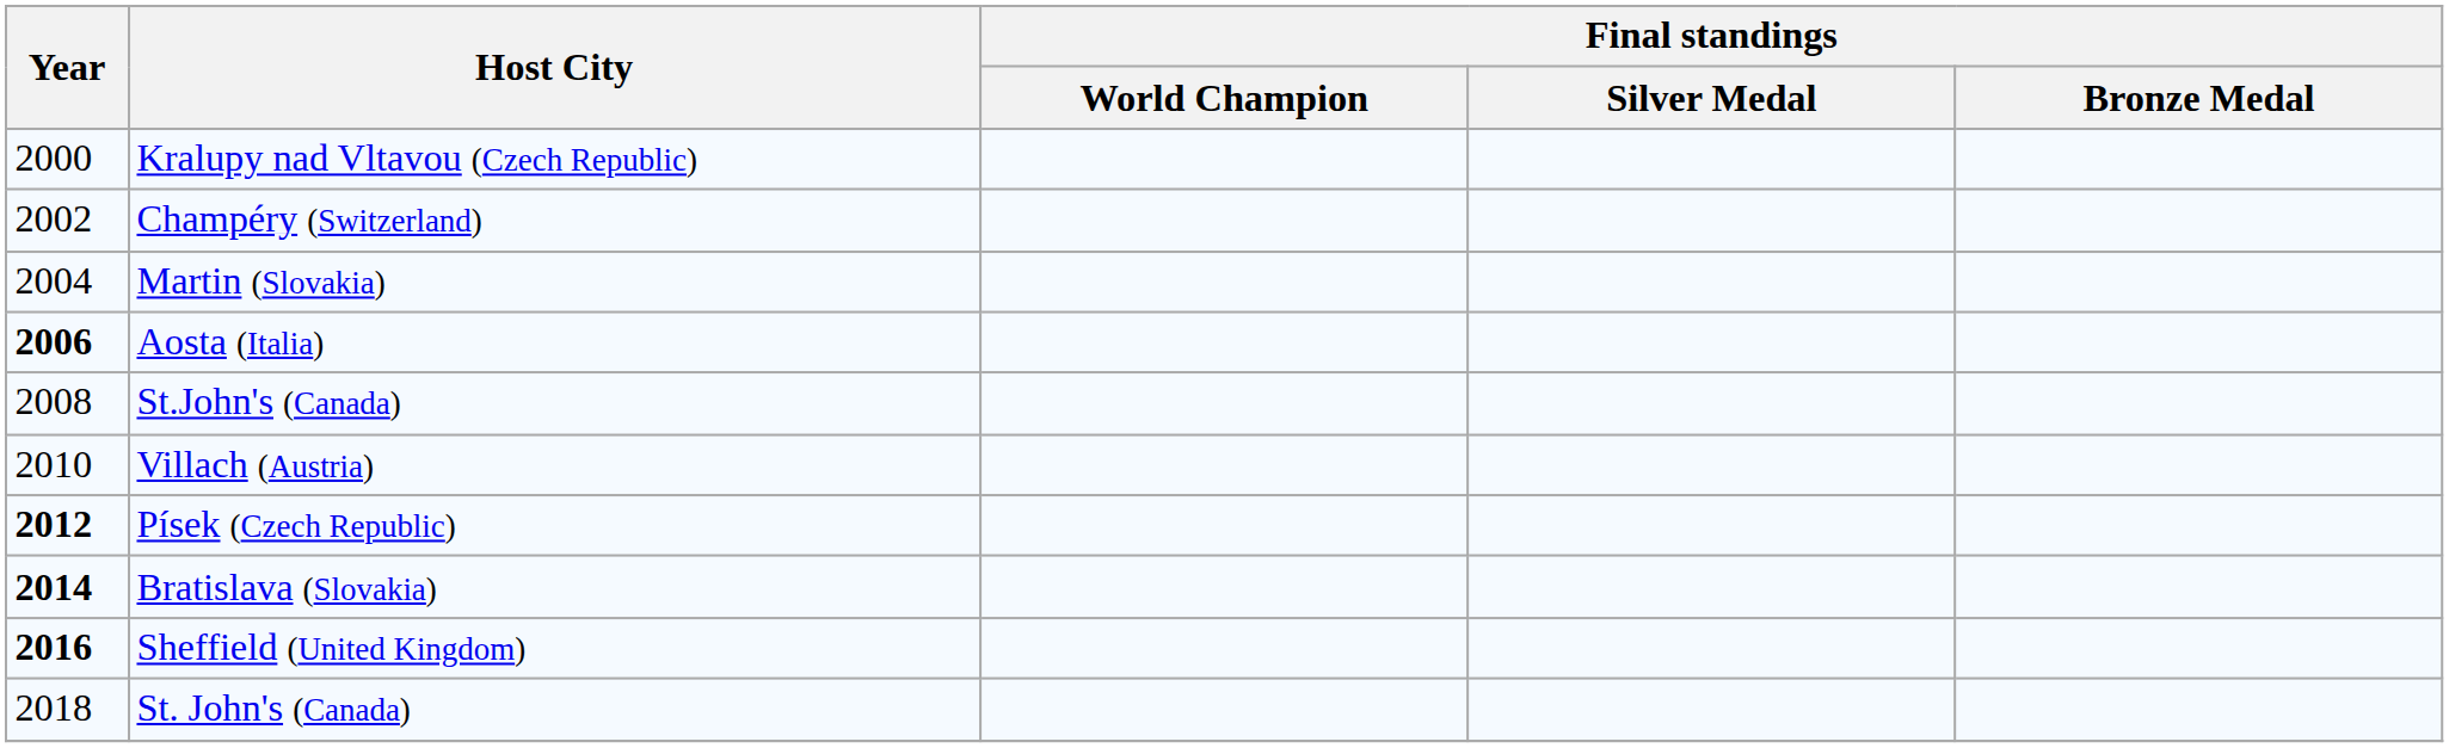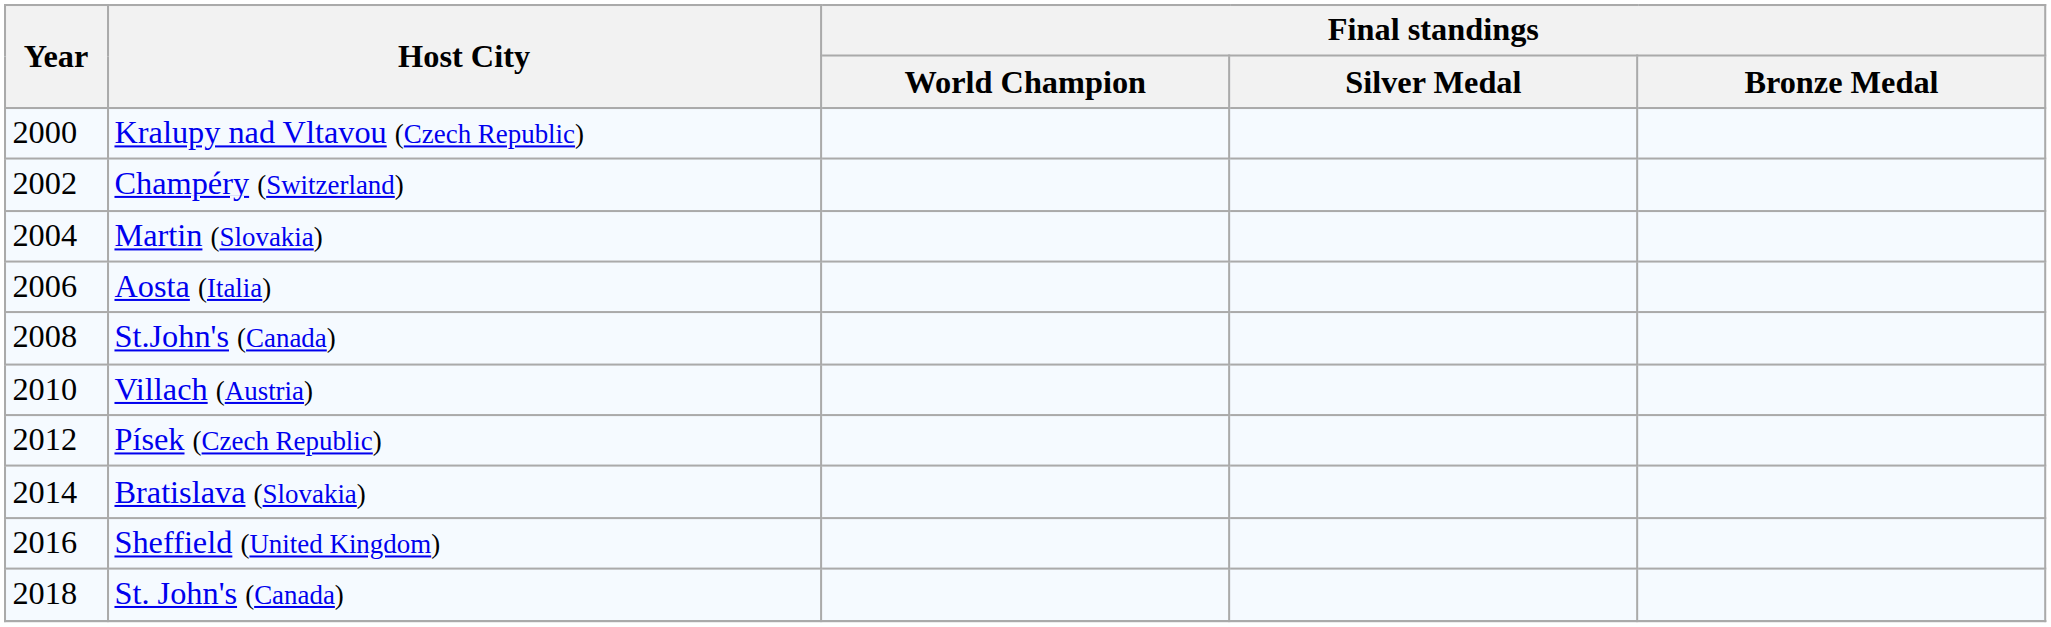Aosta (Italia) | Year: bold -> normal
Písek (Czech Republic) | Year: bold -> normal
Bratislava (Slovakia) | Year: bold -> normal
Sheffield (United Kingdom) | Year: bold -> normal
